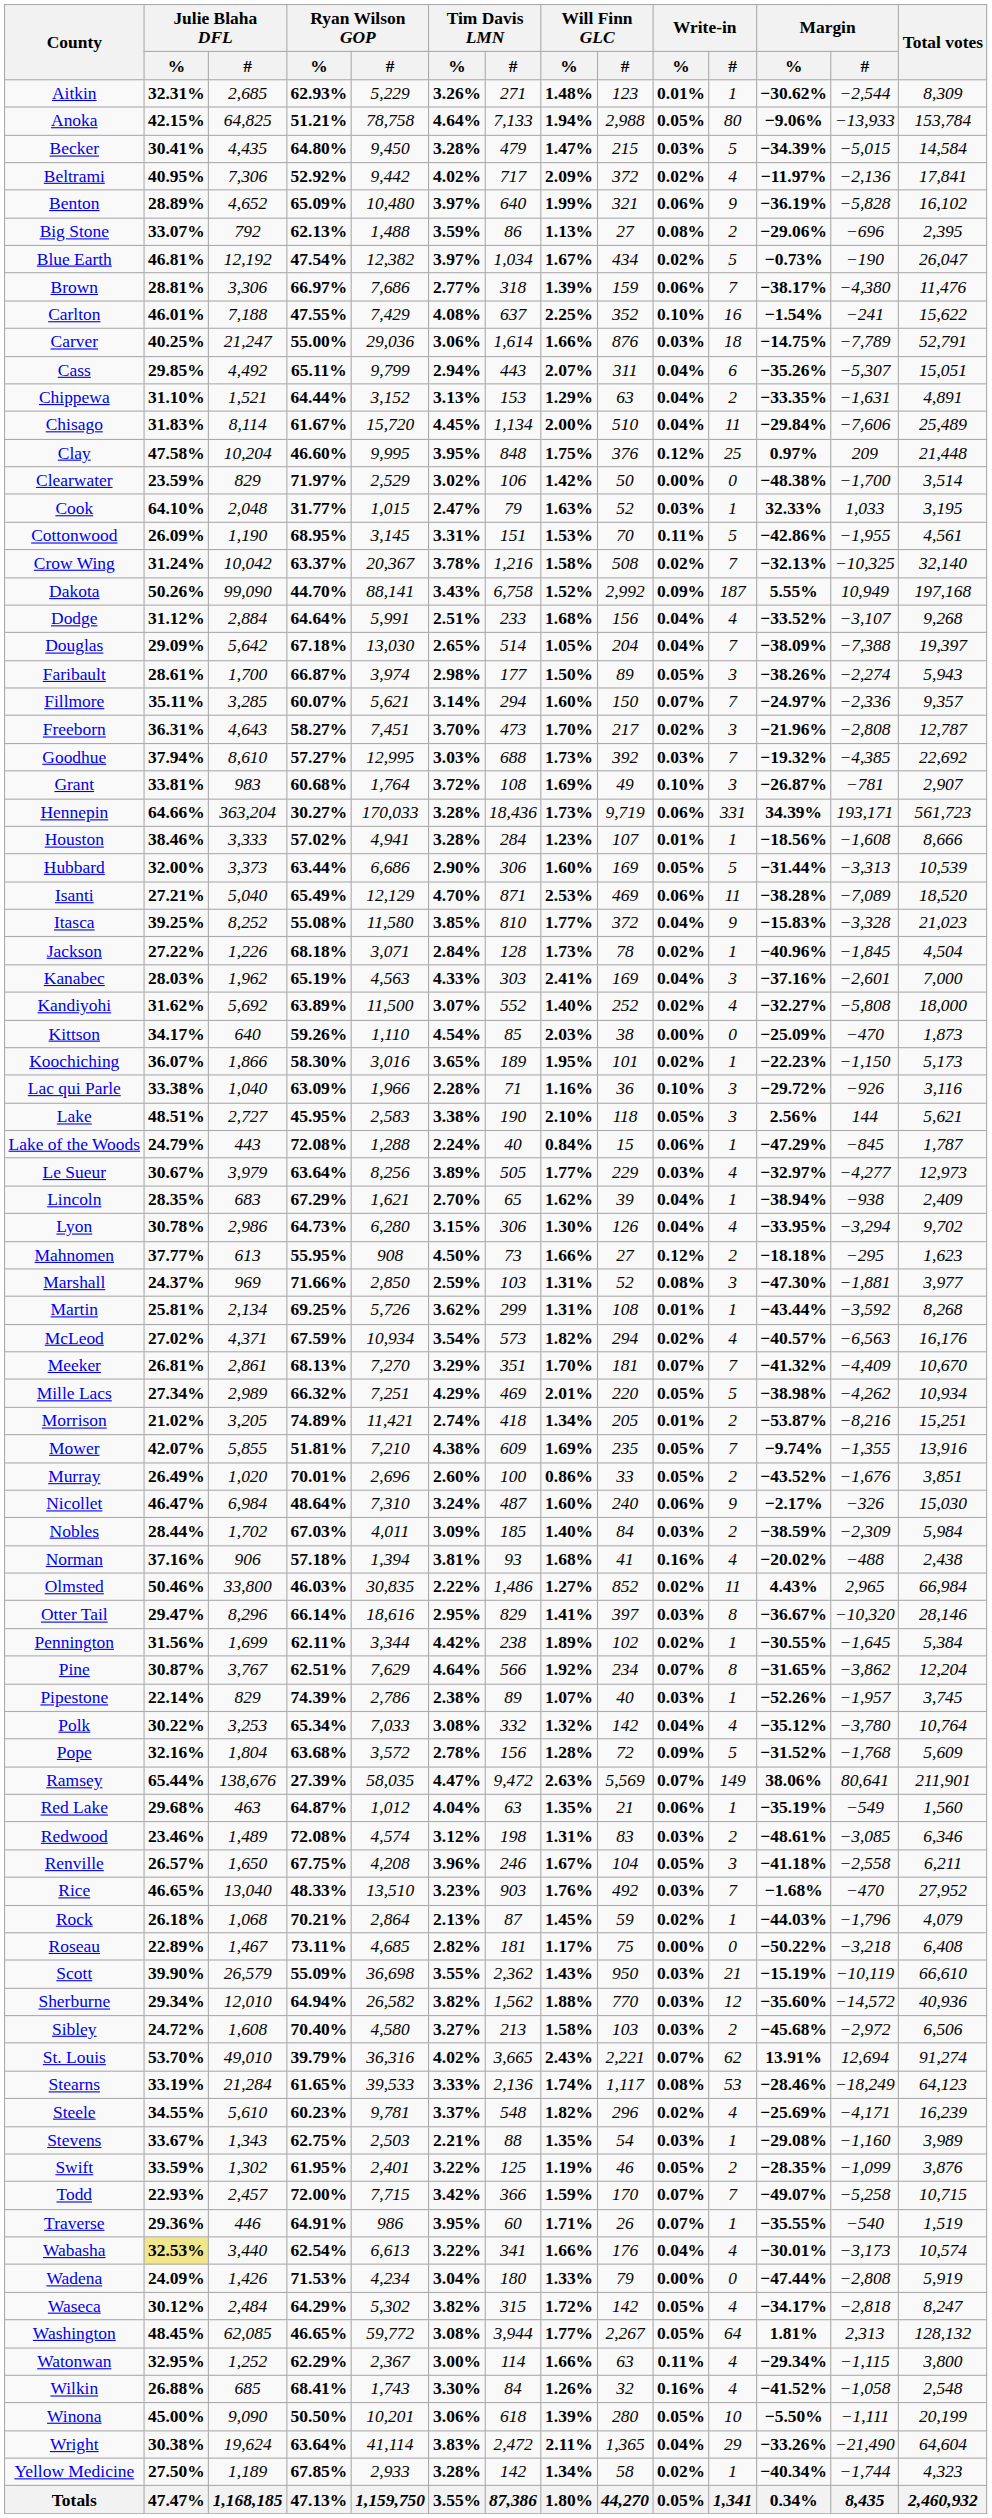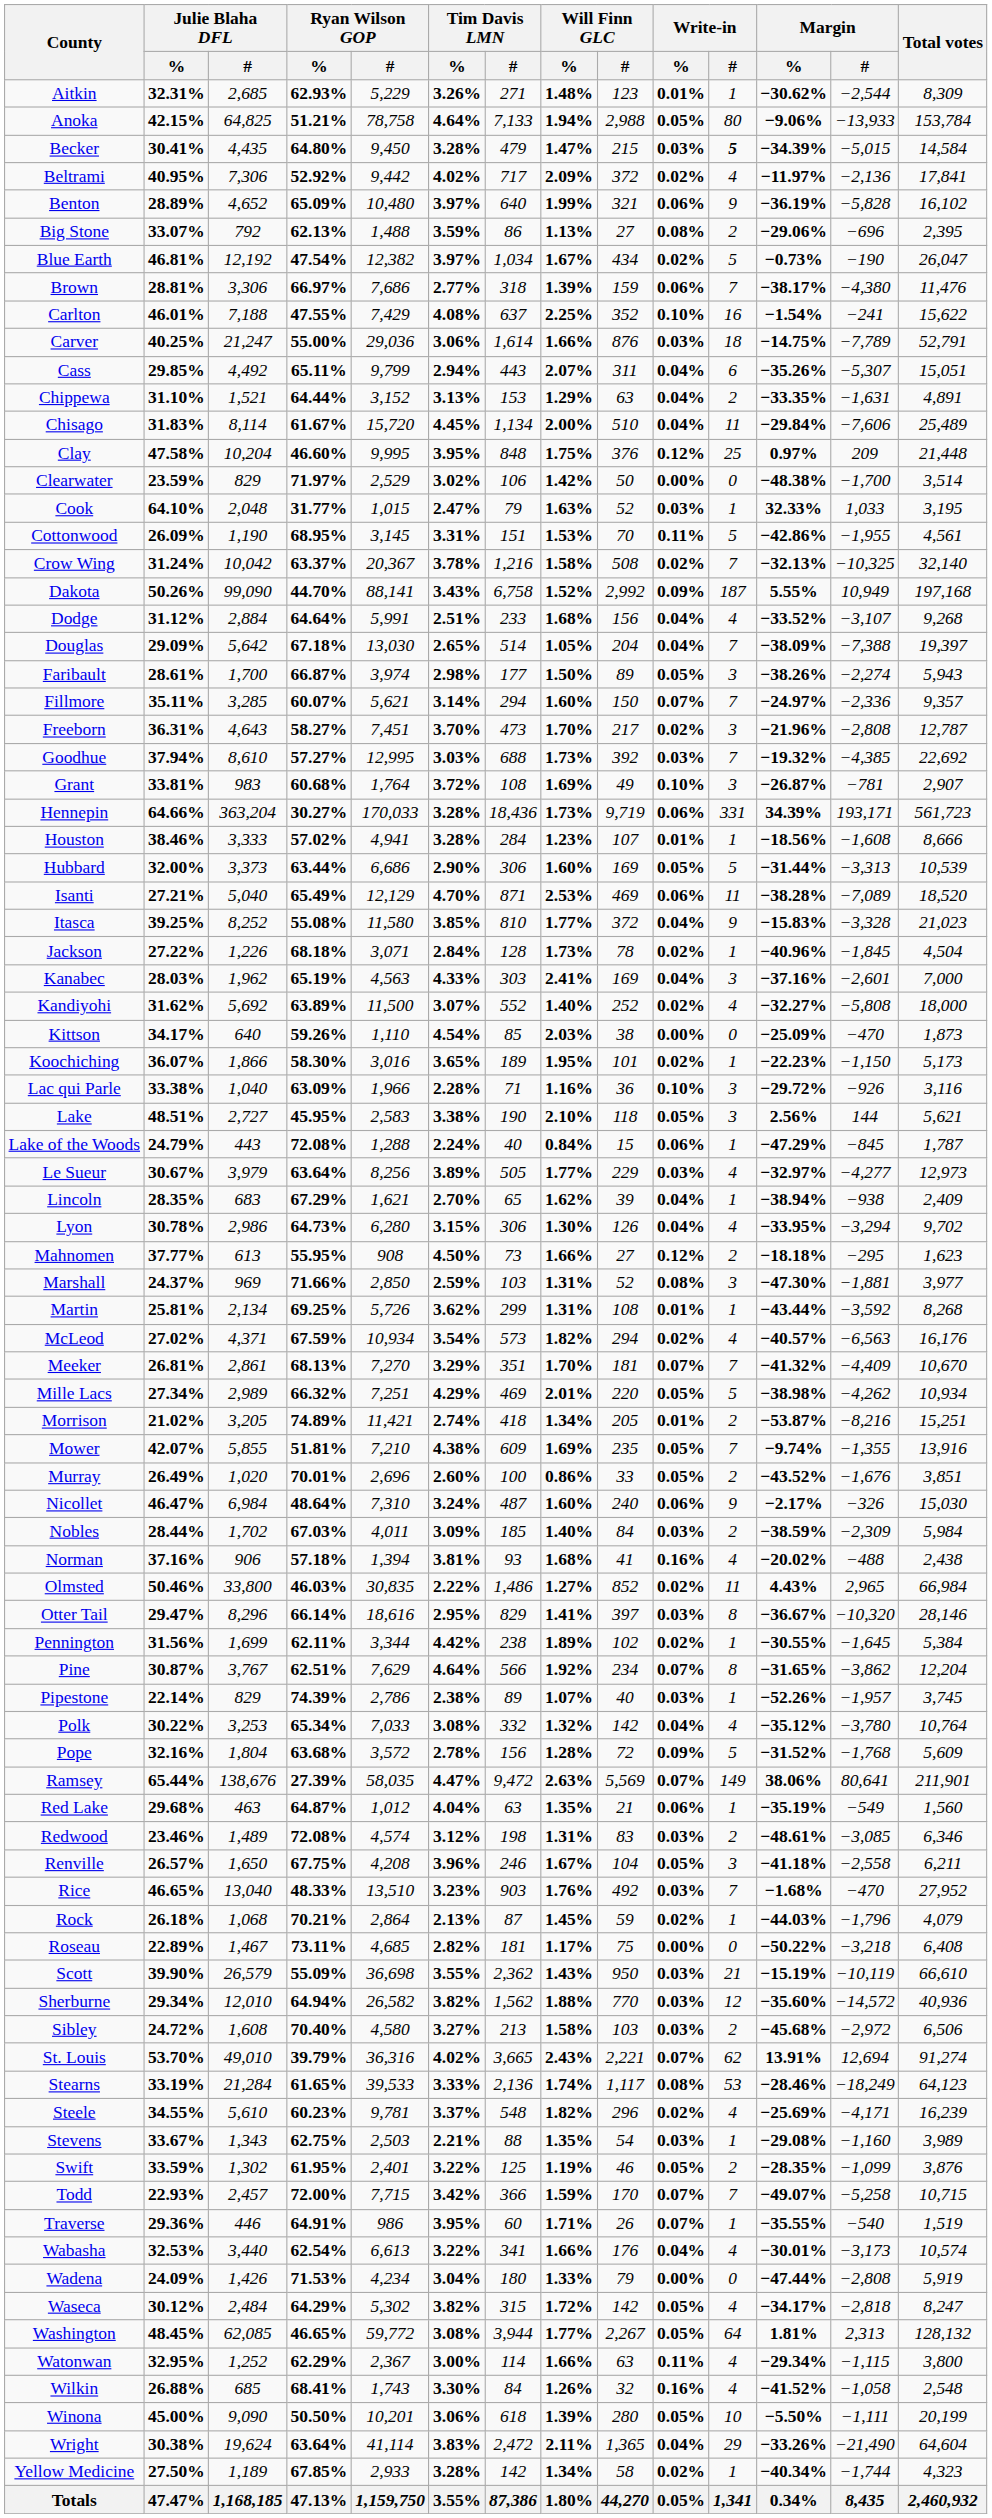Becker | Write-in / #: normal -> bold
Wabasha | Julie Blaha DFL / %: khaki background -> no background
